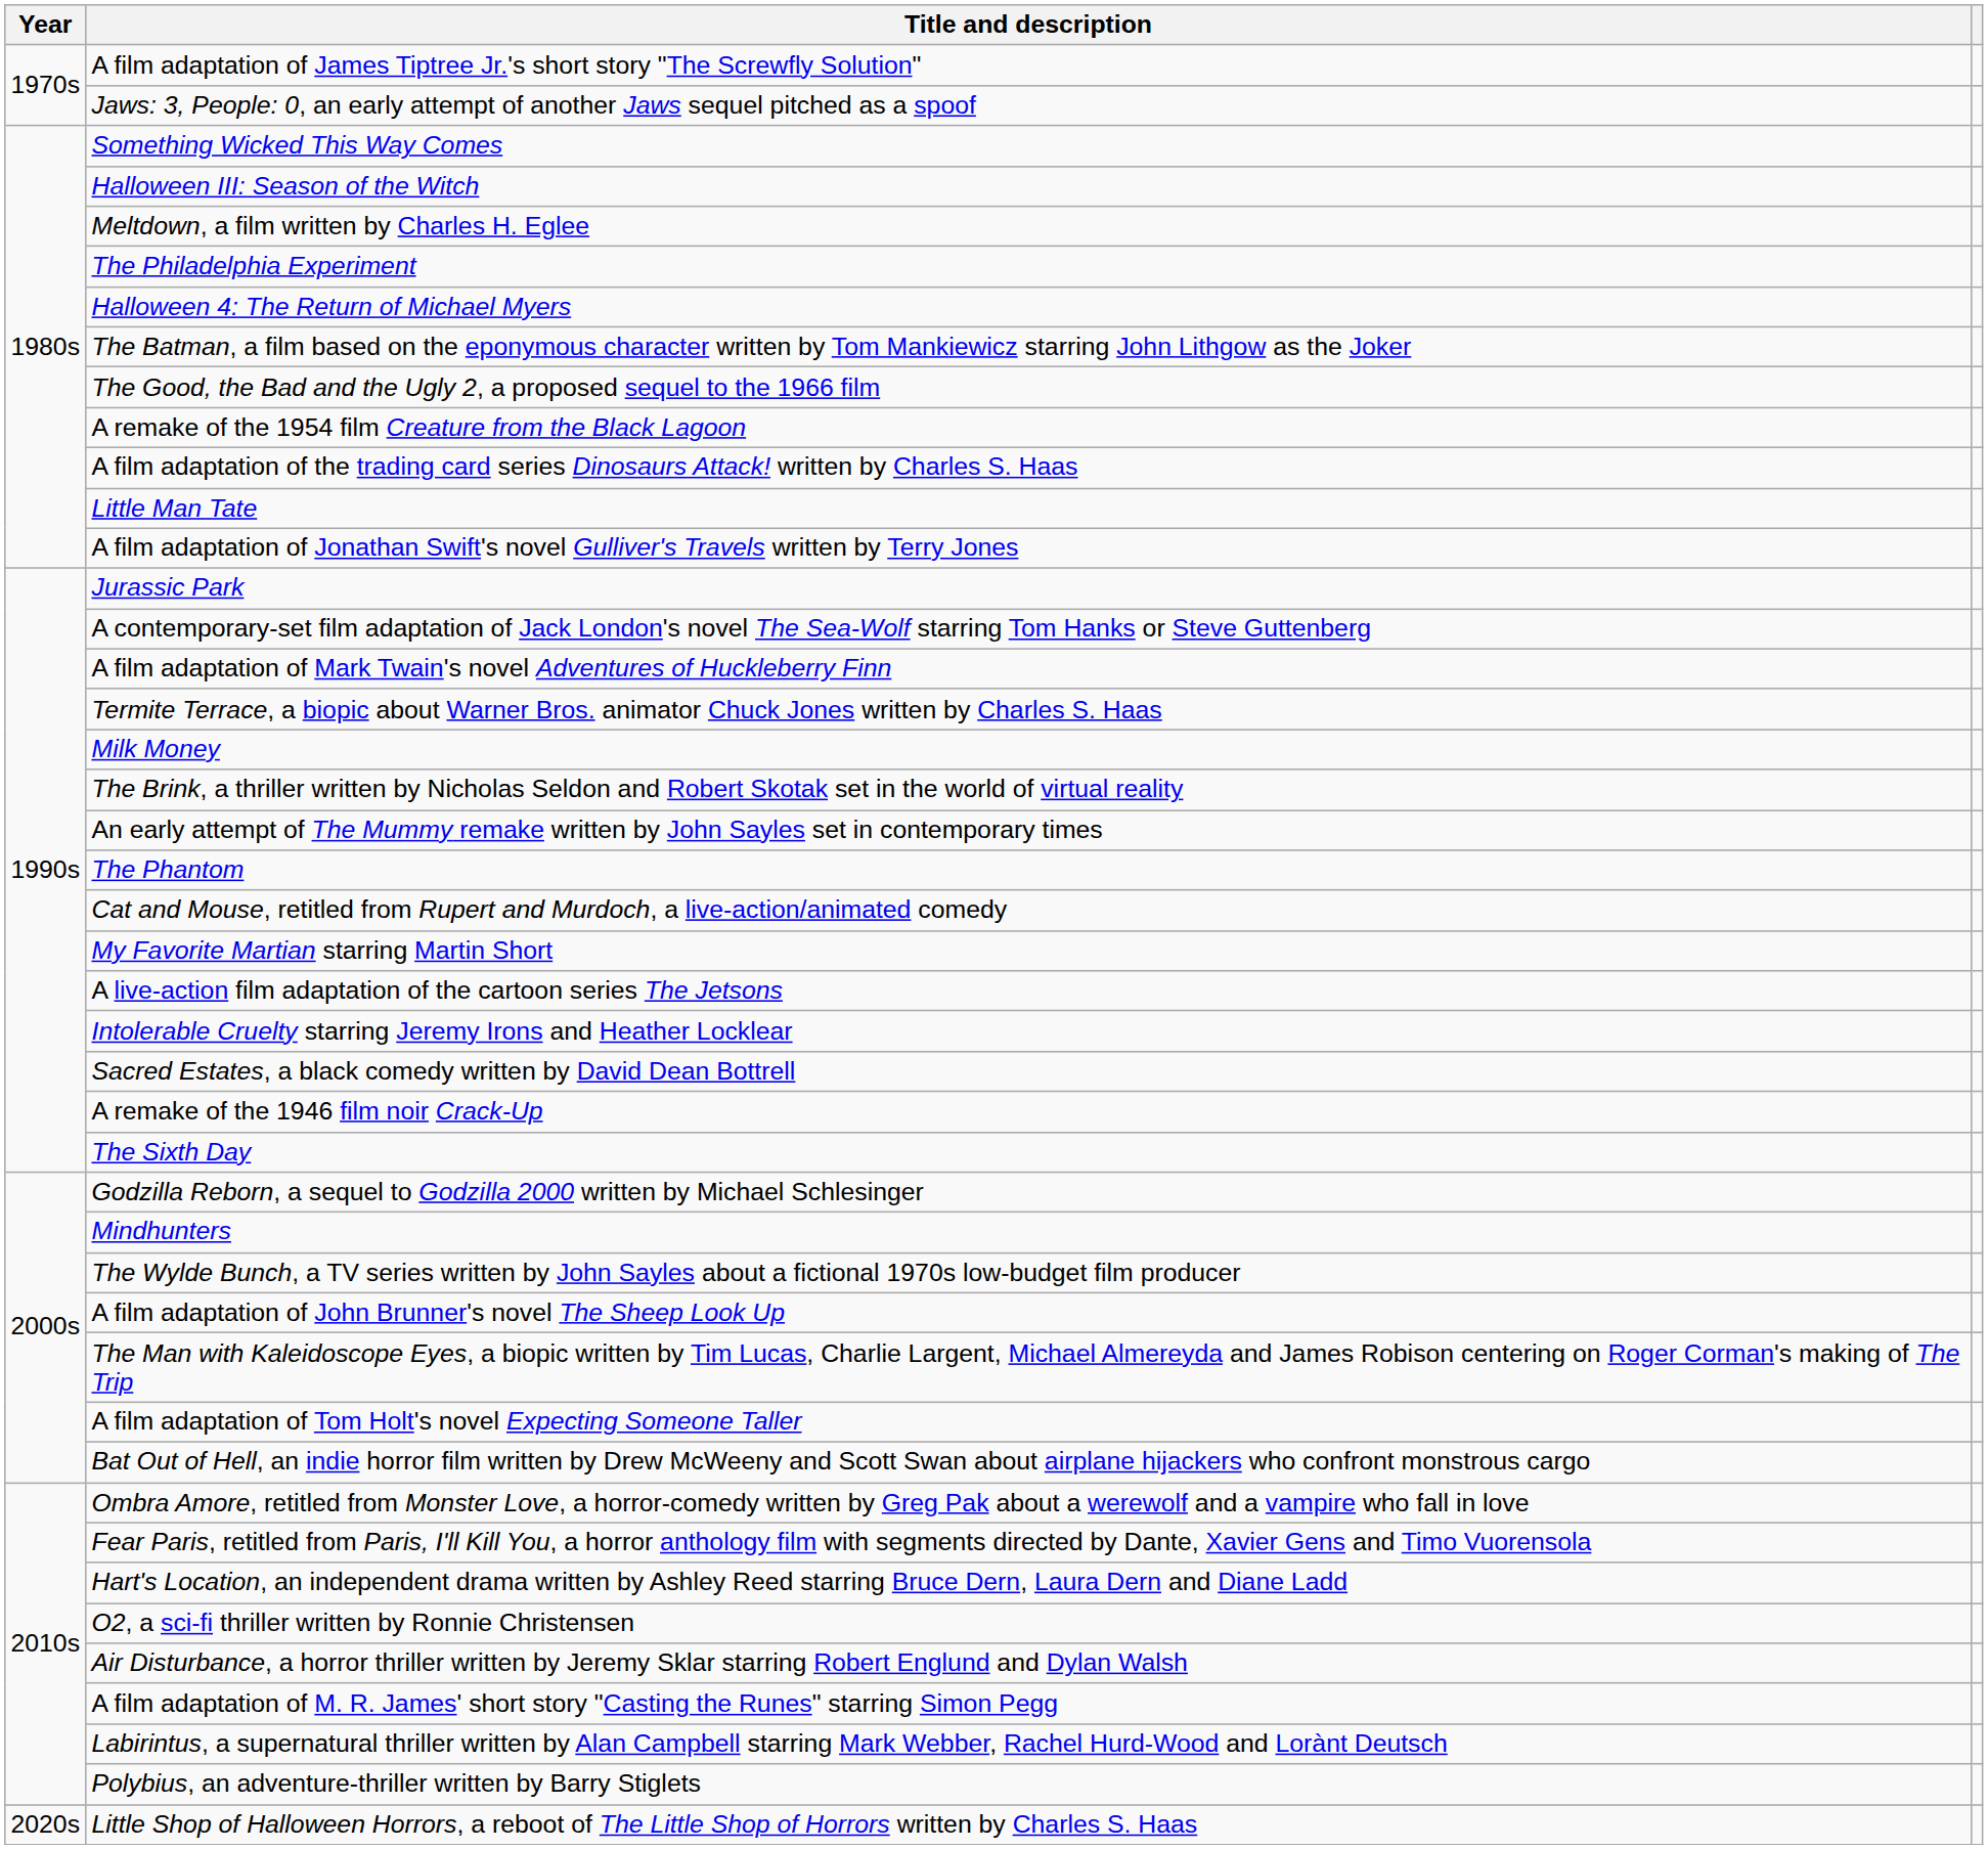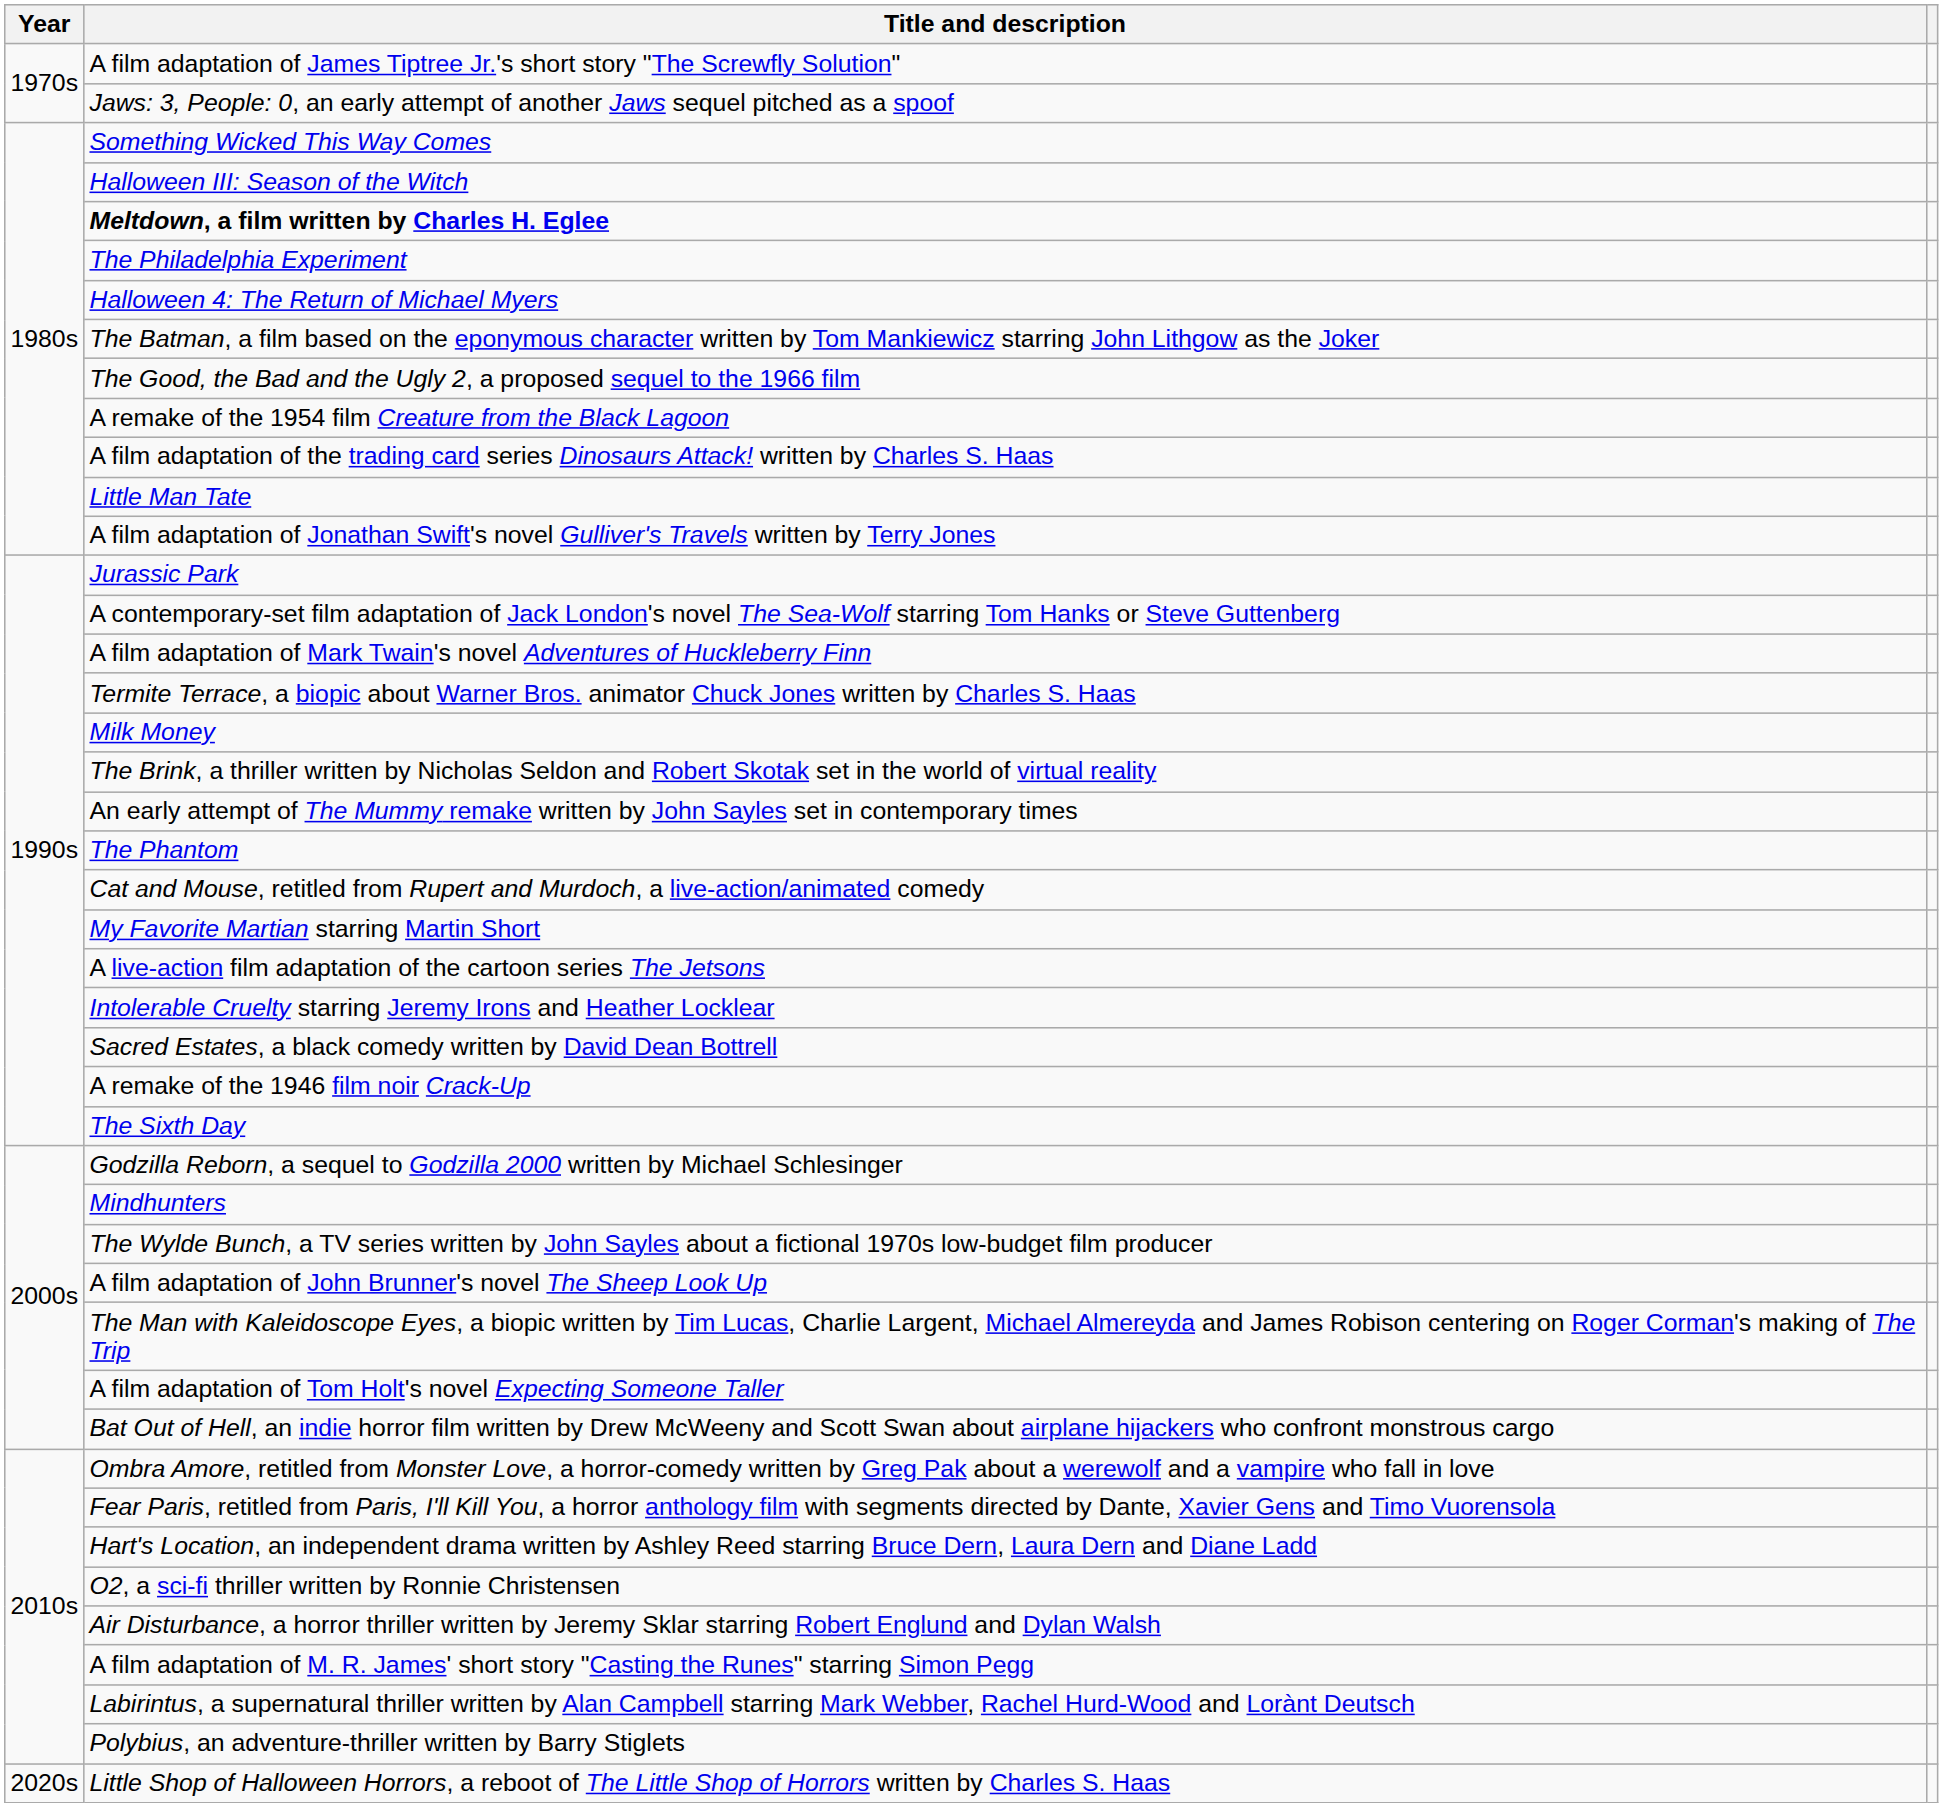Meltdown, a film written by Charles H. Eglee | Title and description: normal -> bold
